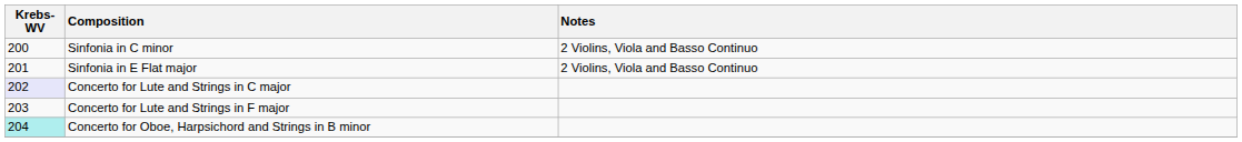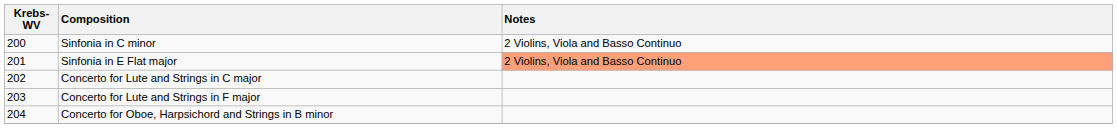Sinfonia in E Flat major | Notes: no background -> lightsalmon background
Concerto for Lute and Strings in C major | Krebs-WV: lavender background -> no background
Concerto for Oboe, Harpsichord and Strings in B minor | Krebs-WV: paleturquoise background -> no background
